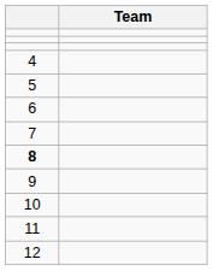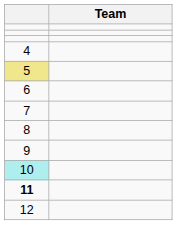row 6 | column 1: no background -> khaki background
row 9 | column 1: bold -> normal
row 11 | column 1: no background -> paleturquoise background
row 12 | column 1: normal -> bold
